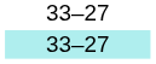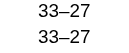row 2 | column 1: paleturquoise background -> no background
